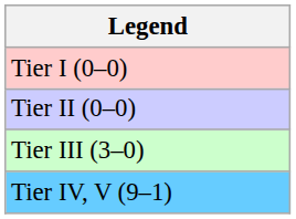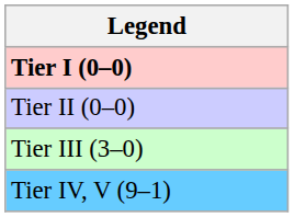row 2 | column 1: normal -> bold
